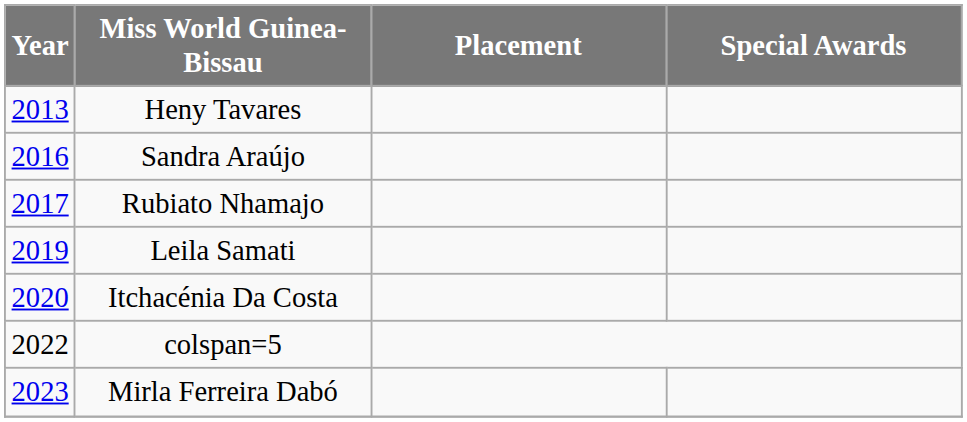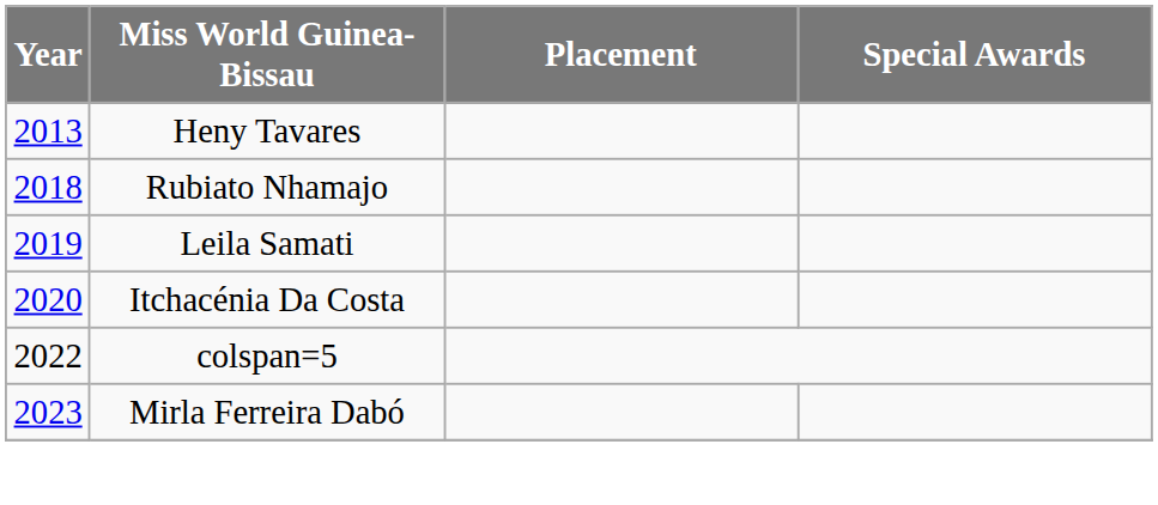- row: 2016 | Sandra Araújo
Rubiato Nhamajo | Year: 2017 -> 2018
